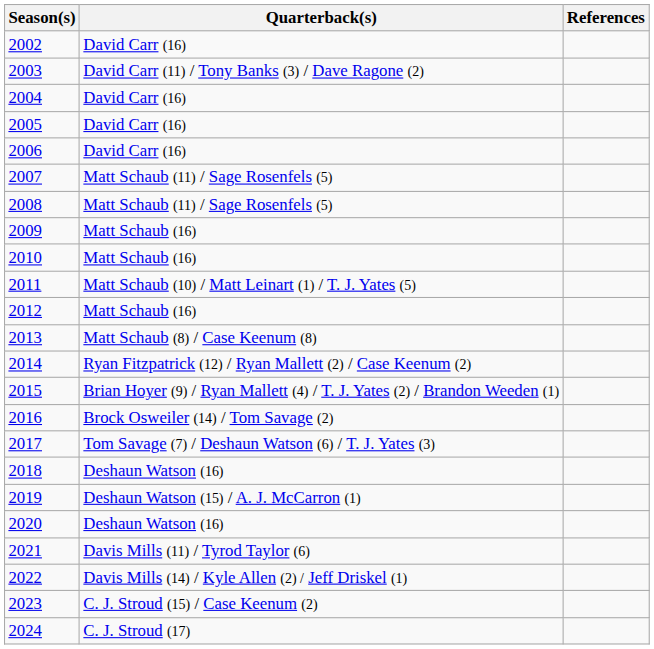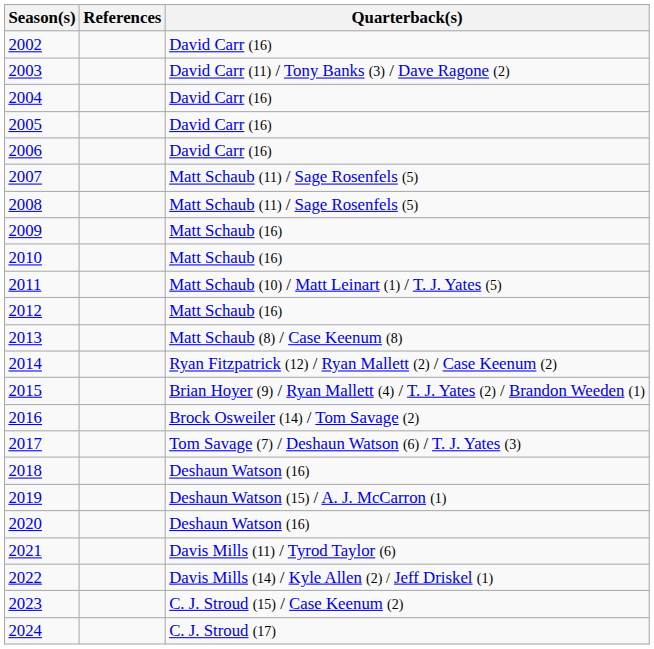columns swapped: Quarterback(s) <-> References
